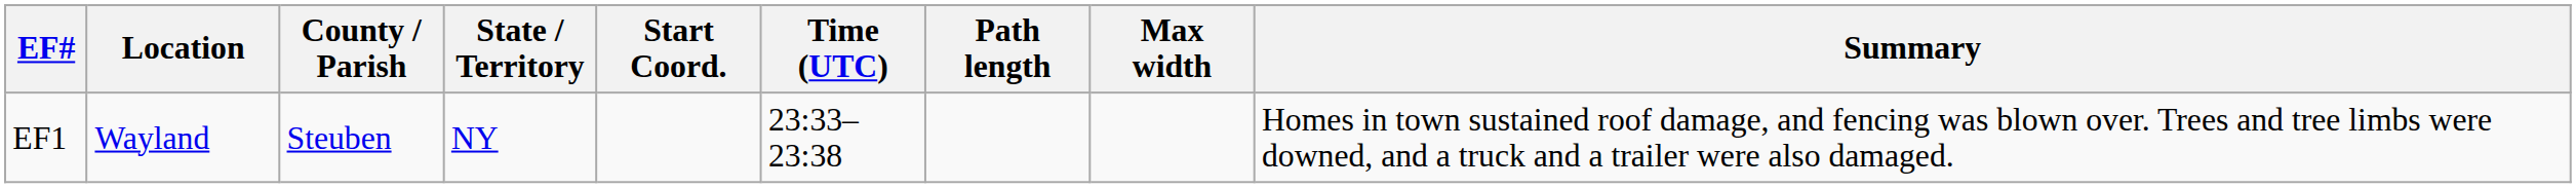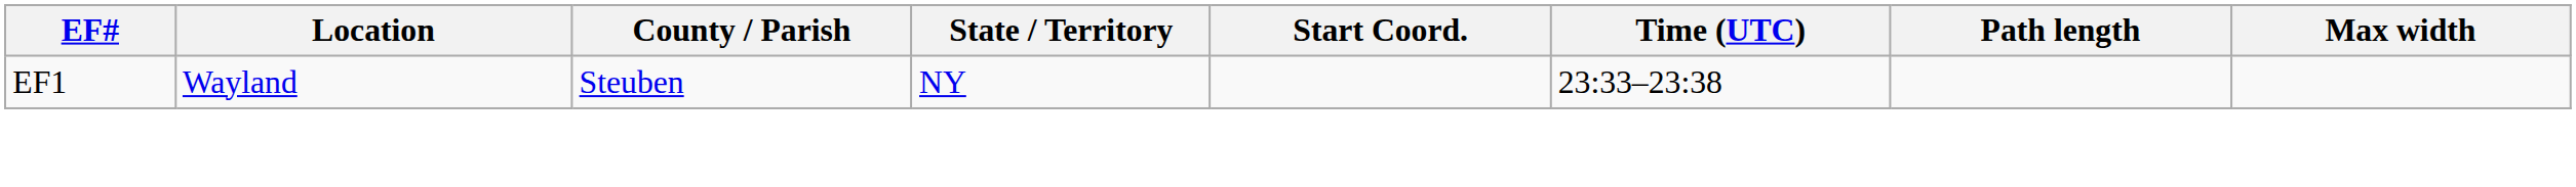- column: Summary | Homes in town sustained roof damage, and fencing was blown over. Trees and tree limbs were downed, and a truck and a trailer were also damaged.
